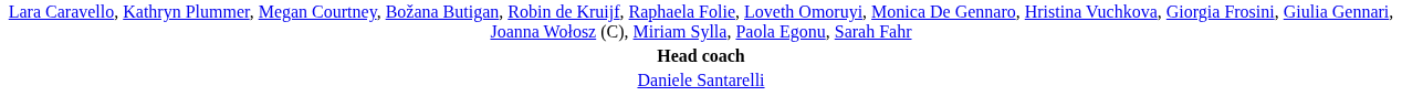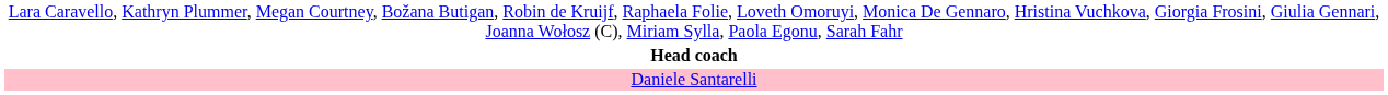row 3 | column 1: no background -> pink background
